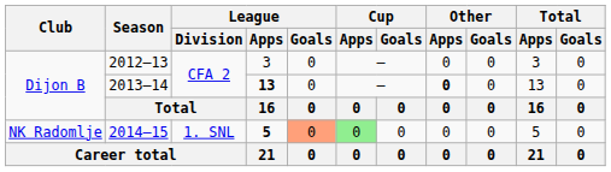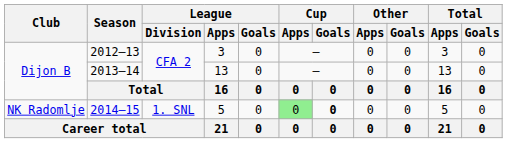2013–14 | League / Apps: bold -> normal
2013–14 | Other / Apps: bold -> normal
2014–15 | League / Apps: bold -> normal
2014–15 | League / Goals: lightsalmon background -> no background
2014–15 | Cup / Goals: normal -> bold
